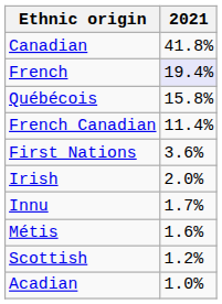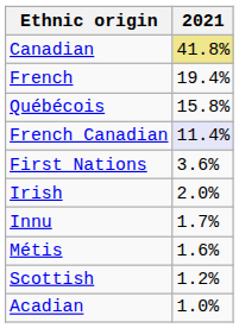Canadian | 2021: no background -> khaki background
French | 2021: lavender background -> no background
French Canadian | 2021: no background -> lavender background
